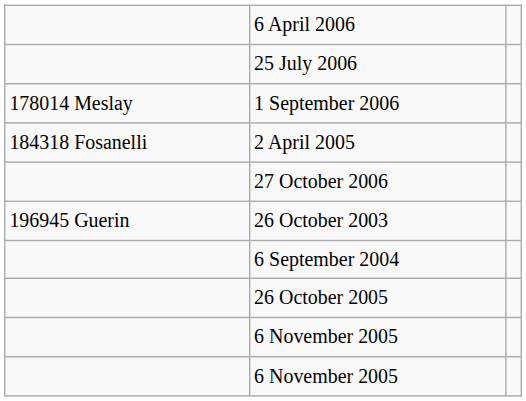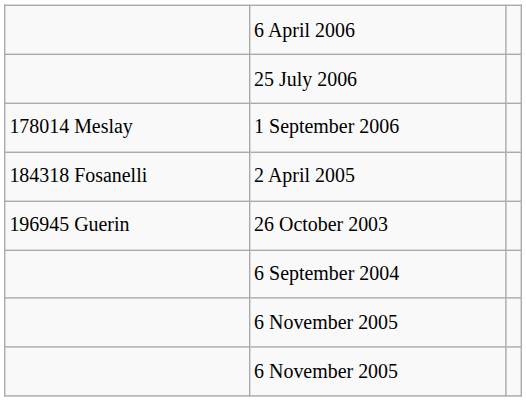- row: 27 October 2006
- row: 26 October 2005
